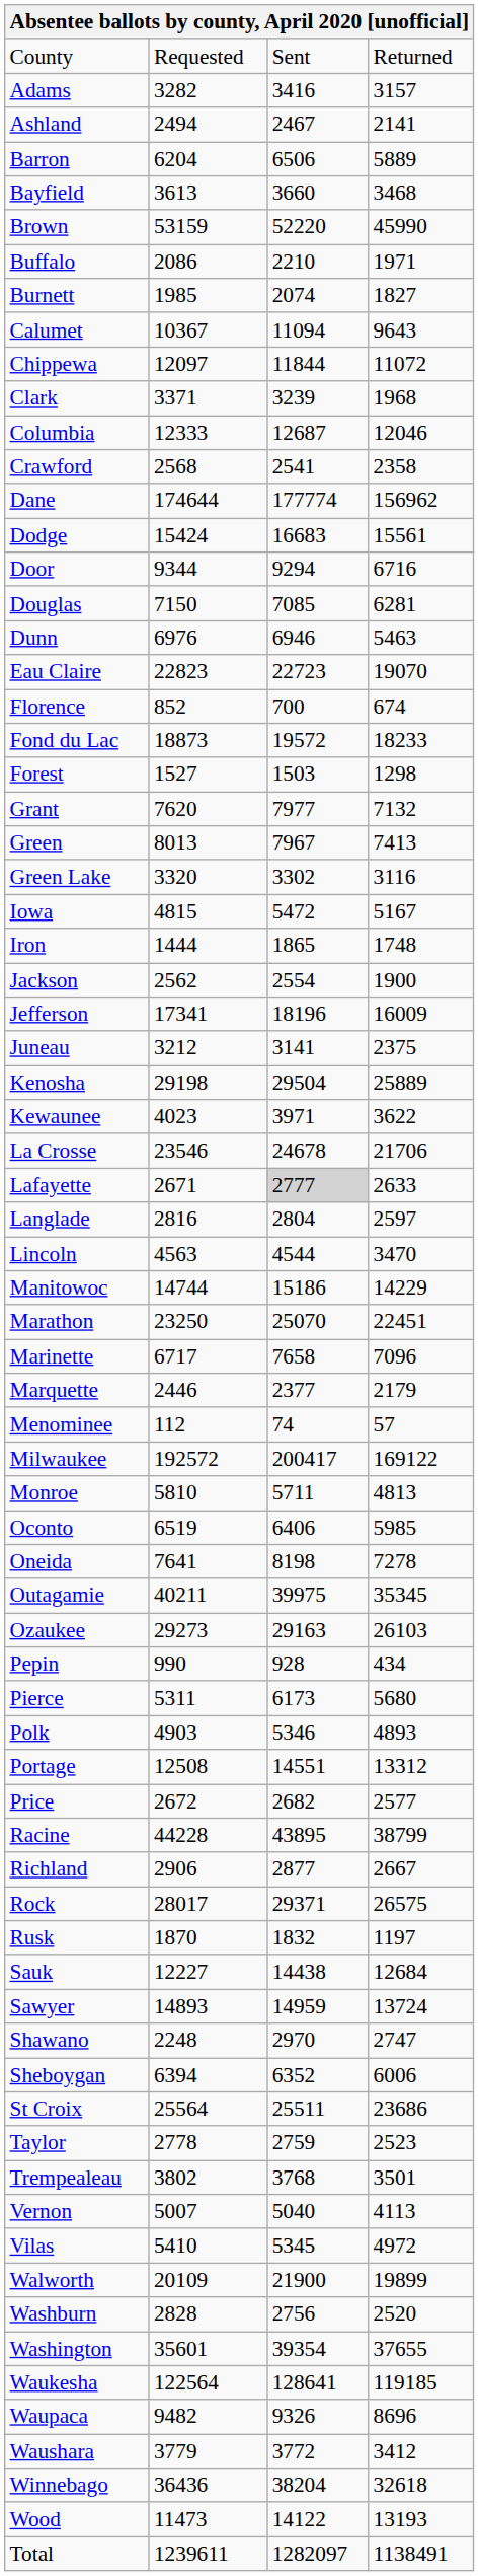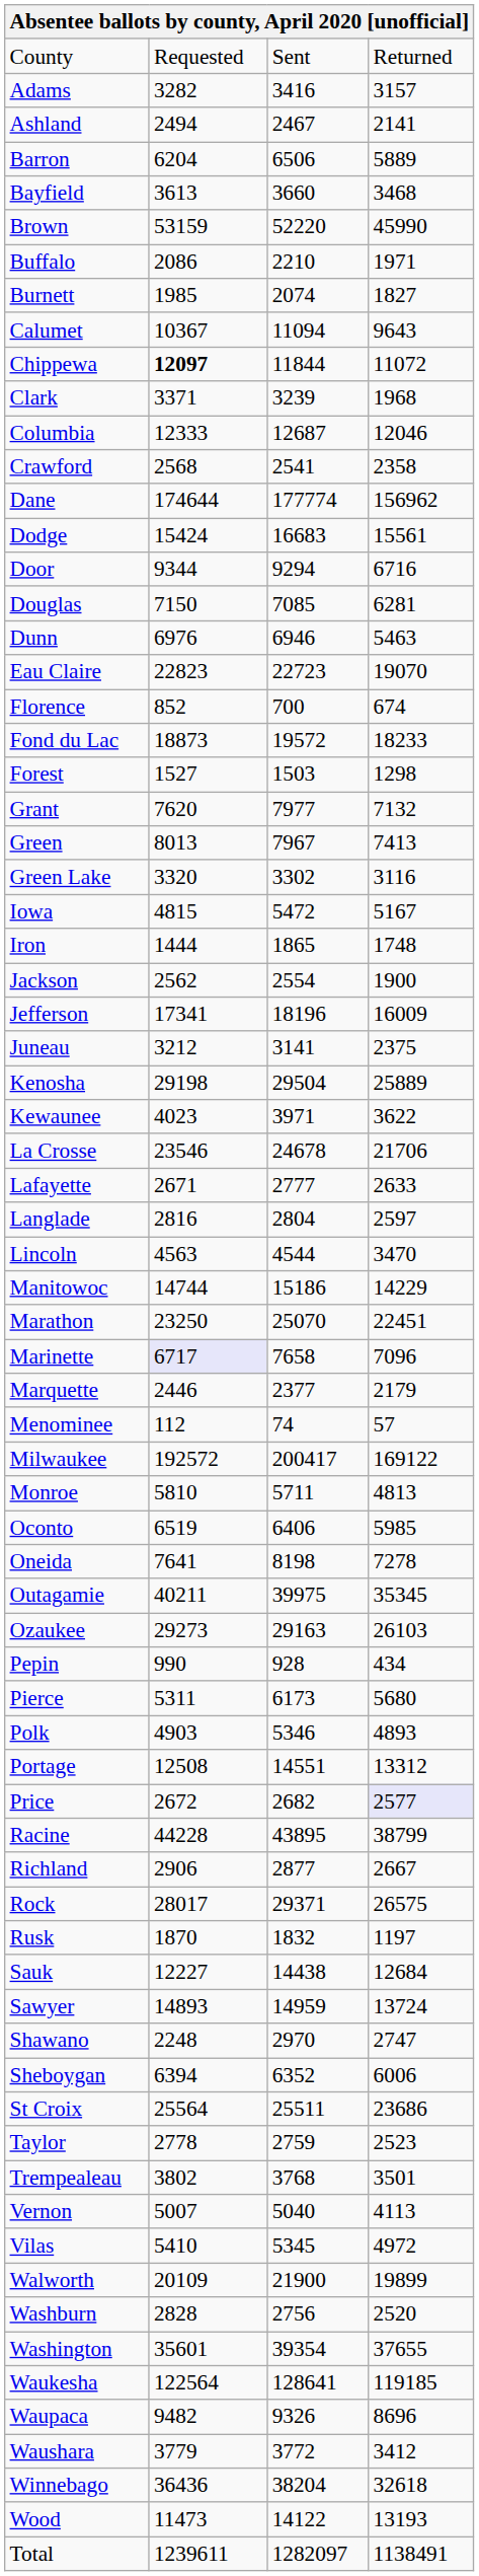Chippewa | column 2: normal -> bold
Lafayette | column 3: lightgrey background -> no background
Marinette | column 2: no background -> lavender background
Price | column 4: no background -> lavender background
